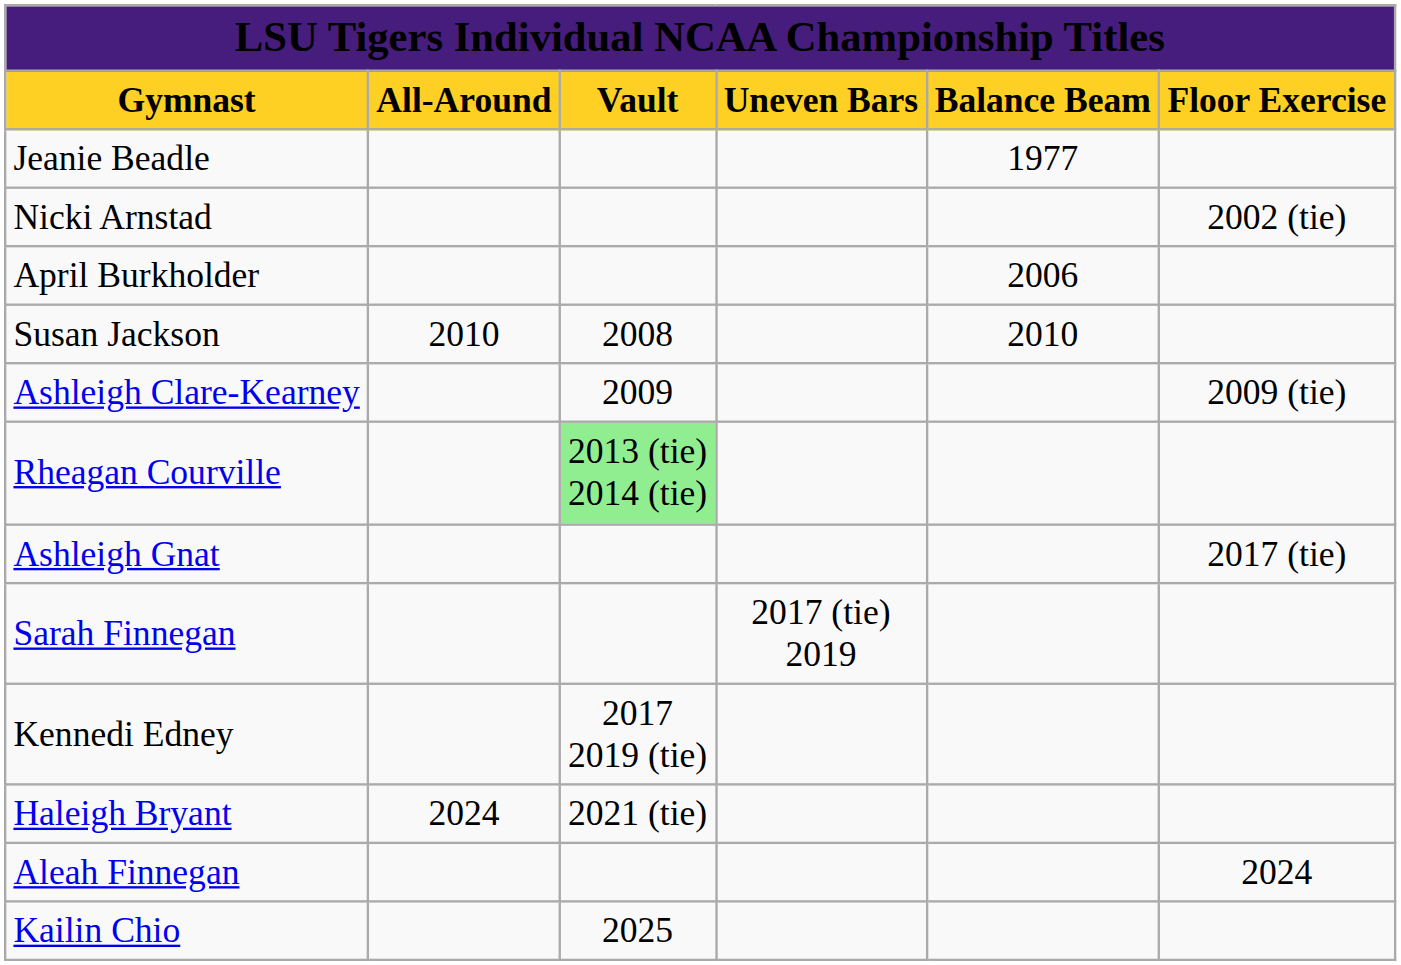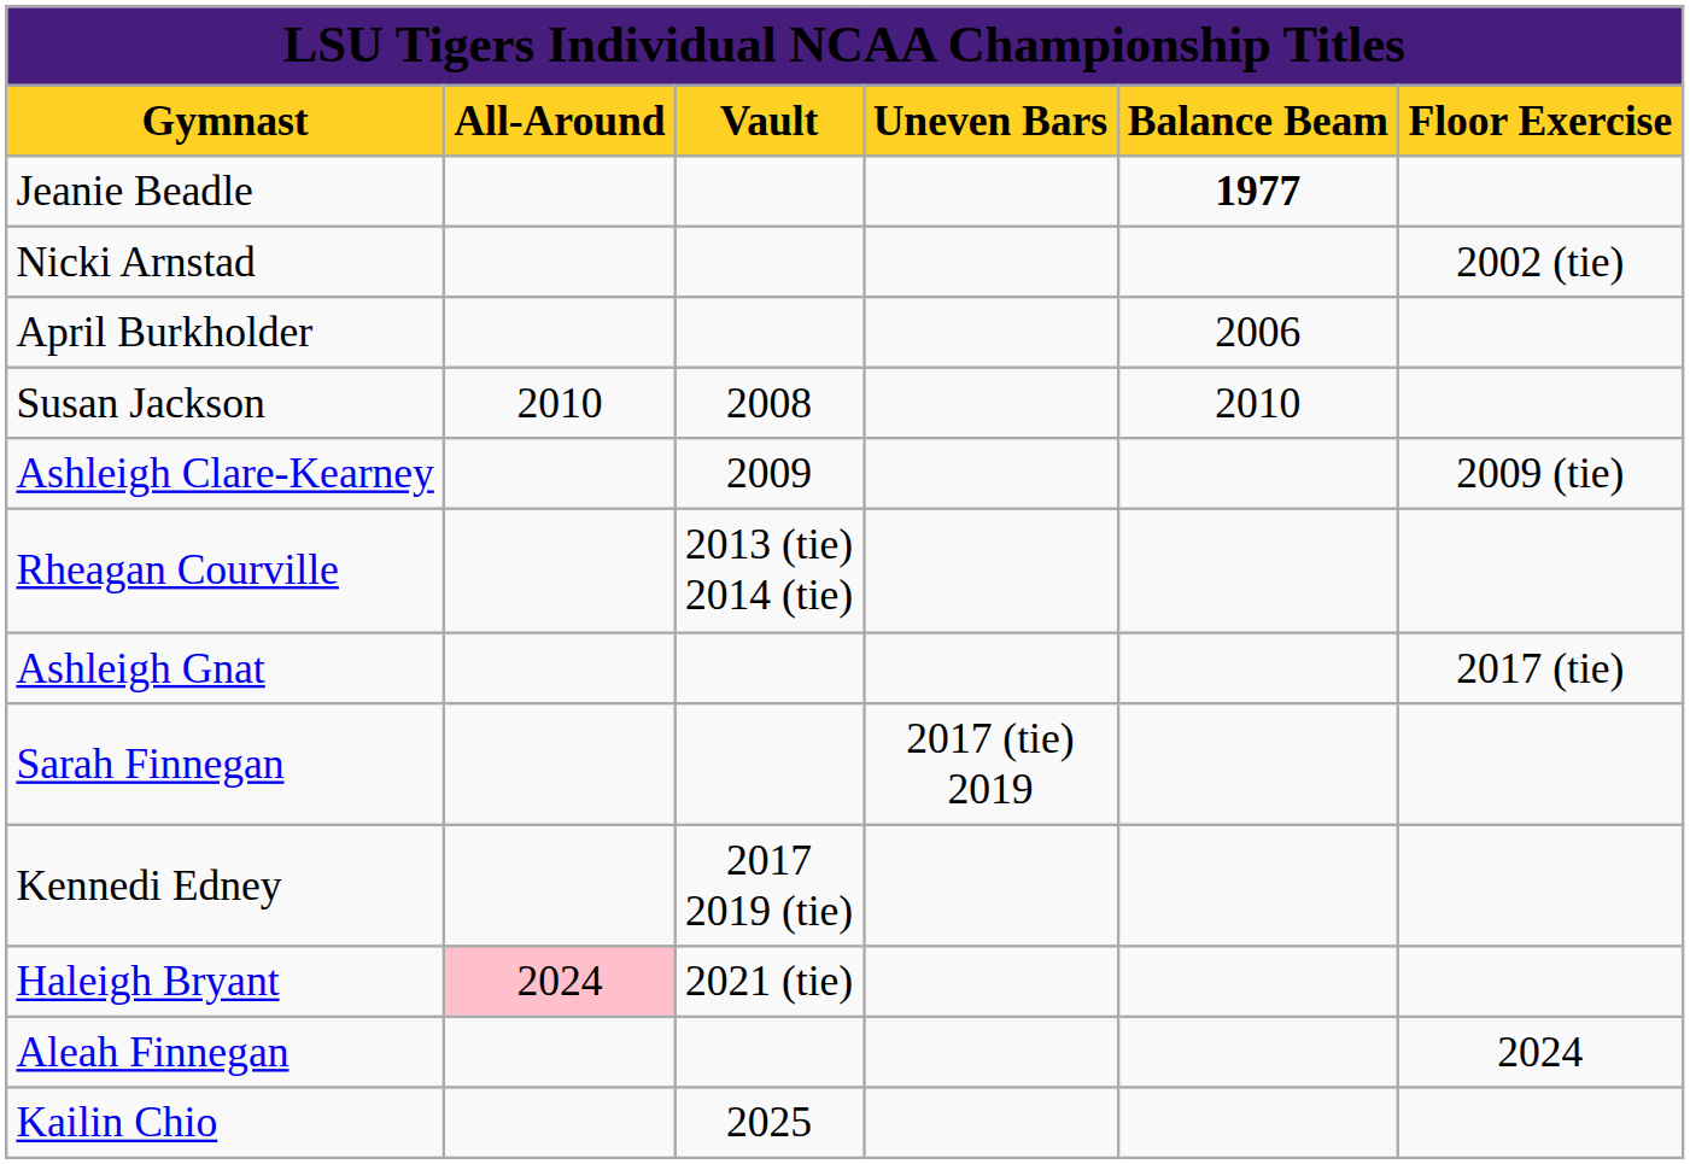Jeanie Beadle | column 5: normal -> bold
Rheagan Courville | column 3: lightgreen background -> no background
Haleigh Bryant | column 2: no background -> pink background
